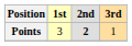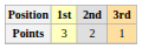Points | 2nd: bold -> normal
